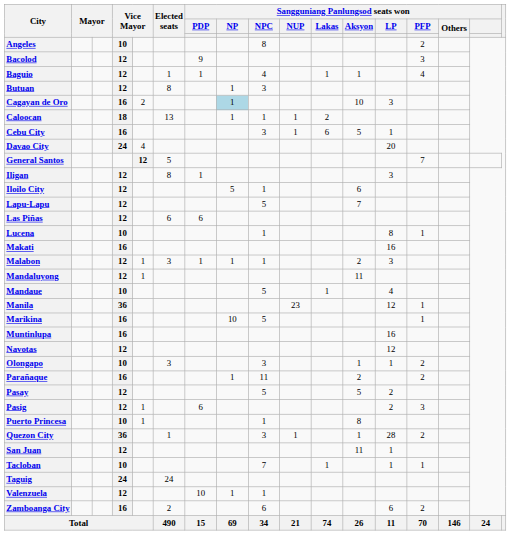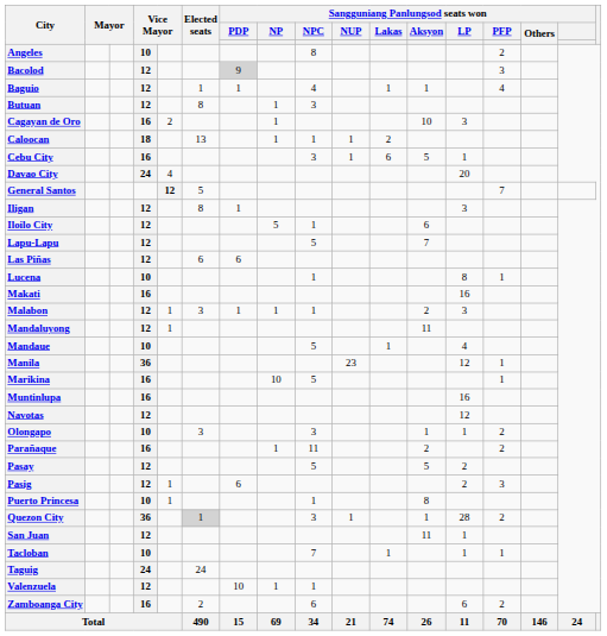Bacolod | Sangguniang Panlungsod seats won / PDP: no background -> lightgrey background
Cagayan de Oro | Sangguniang Panlungsod seats won / NP: lightblue background -> no background
Quezon City | Elected seats: no background -> lightgrey background
